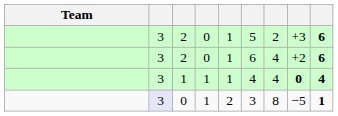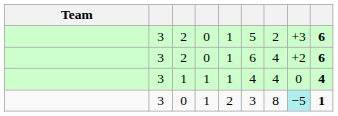row 4 | column 8: bold -> normal
row 5 | column 2: lavender background -> no background
row 5 | column 8: no background -> paleturquoise background
